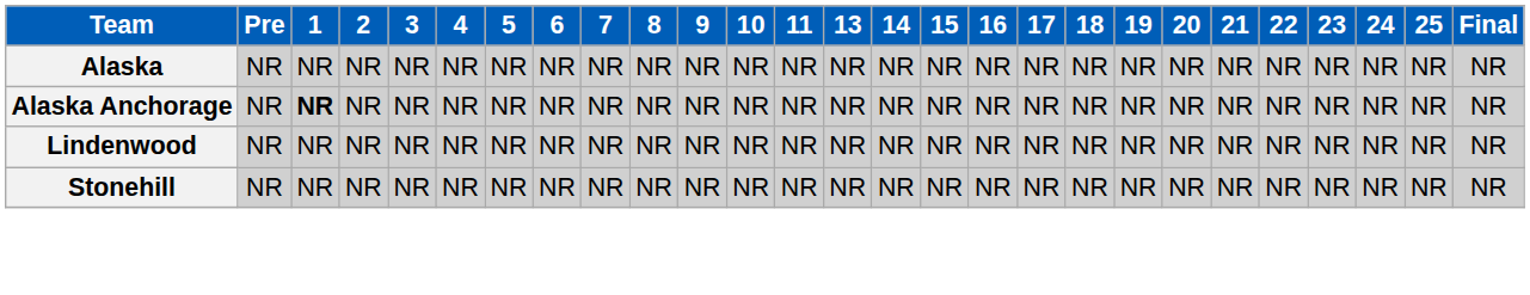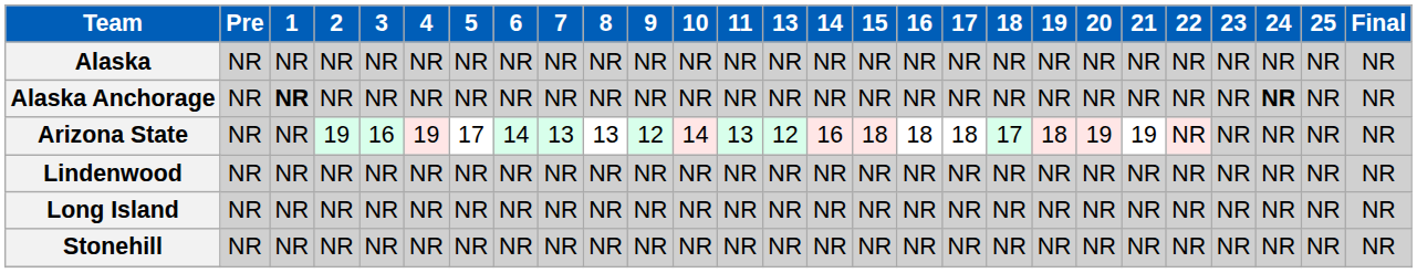Alaska Anchorage | 24: normal -> bold
+ row: Arizona State | NR | NR | 19 | 16 | 19 | 17 | 14 | 13 | 13 | 12 | 14 | 13 | 12 | 16 | 18 | 18 | 18 | 17 | 18 | 19 | 19 | NR | NR | NR | NR | NR
+ row: Long Island | NR | NR | NR | NR | NR | NR | NR | NR | NR | NR | NR | NR | NR | NR | NR | NR | NR | NR | NR | NR | NR | NR | NR | NR | NR | NR
